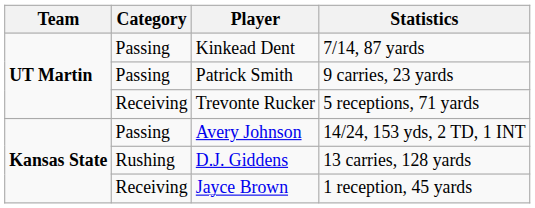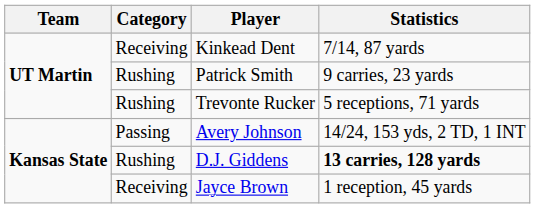Kinkead Dent | Category: Passing -> Receiving
Patrick Smith | Category: Passing -> Rushing
Trevonte Rucker | Category: Receiving -> Rushing
D.J. Giddens | Statistics: normal -> bold
